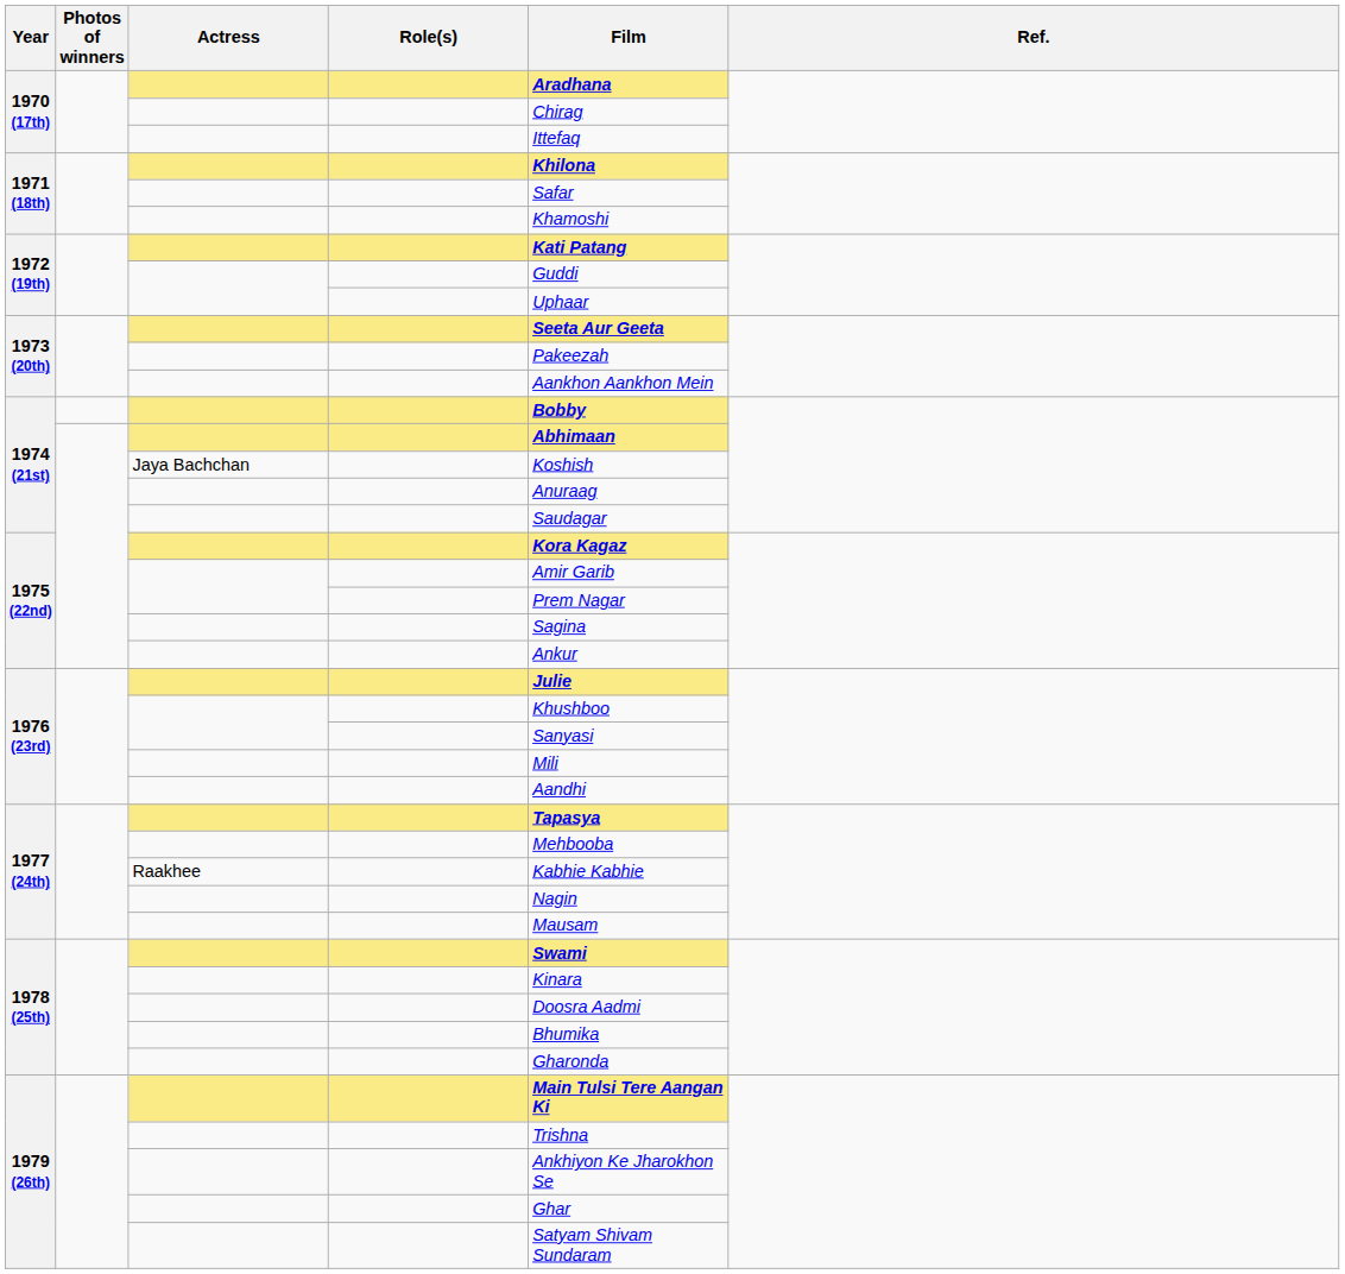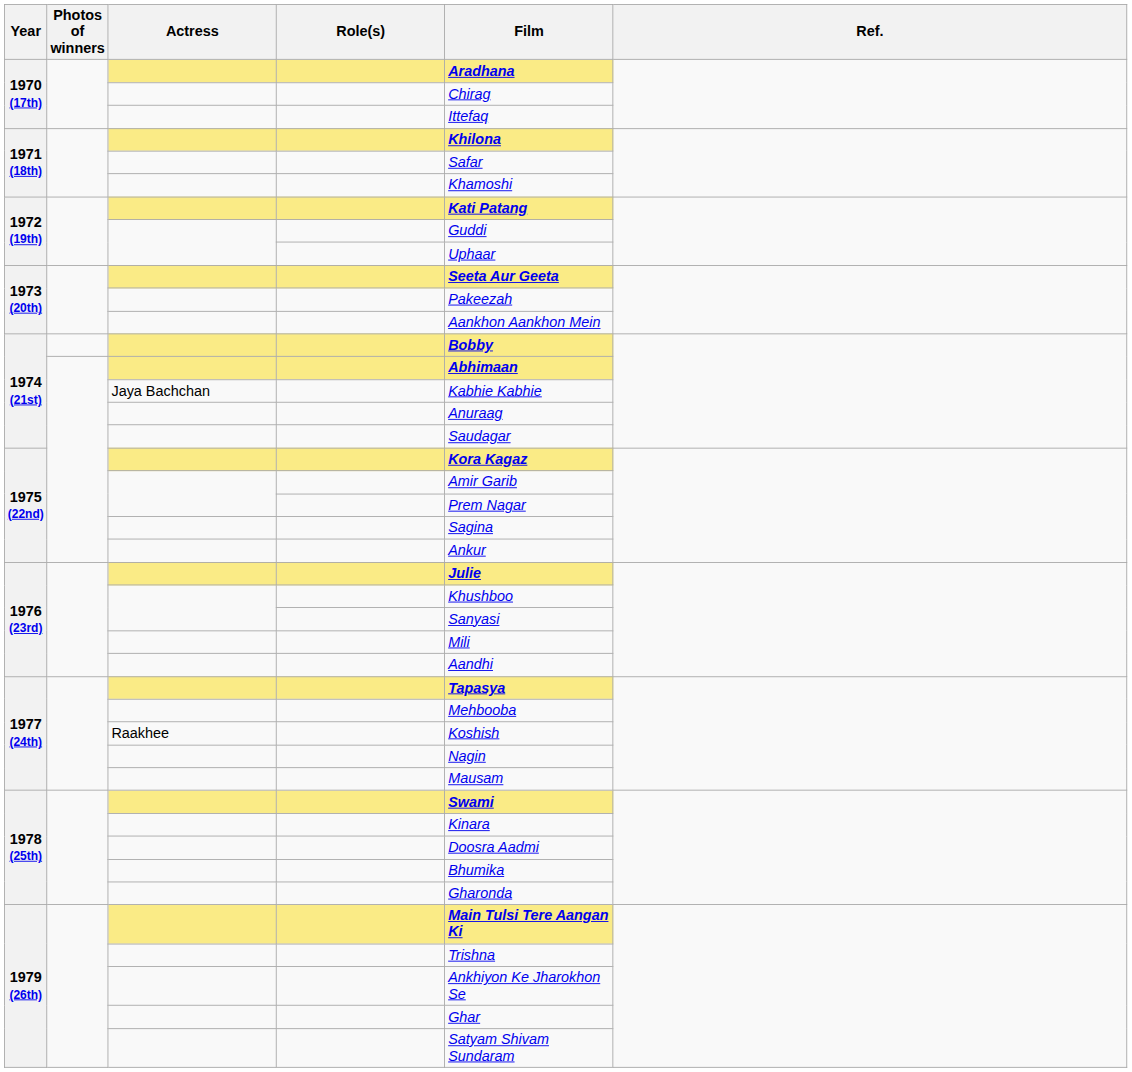1974 (21st) / Jaya Bachchan | Film: Koshish -> Kabhie Kabhie
1977 (24th) / Raakhee | Film: Kabhie Kabhie -> Koshish
